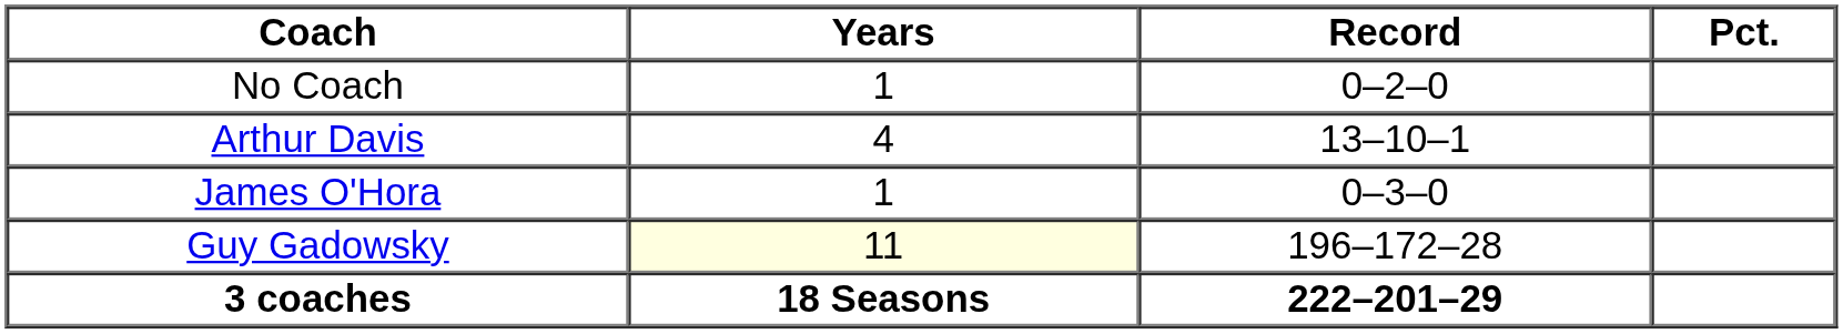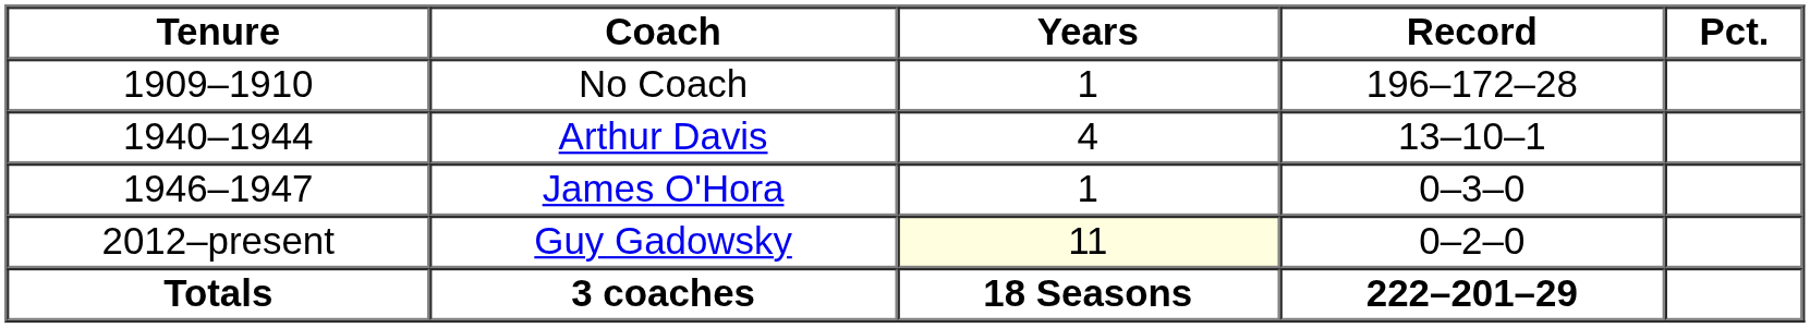+ column: Tenure | 1909–1910 | 1940–1944 | 1946–1947 | 2012–present | Totals
No Coach | Record: 0–2–0 -> 196–172–28
Guy Gadowsky | Record: 196–172–28 -> 0–2–0
